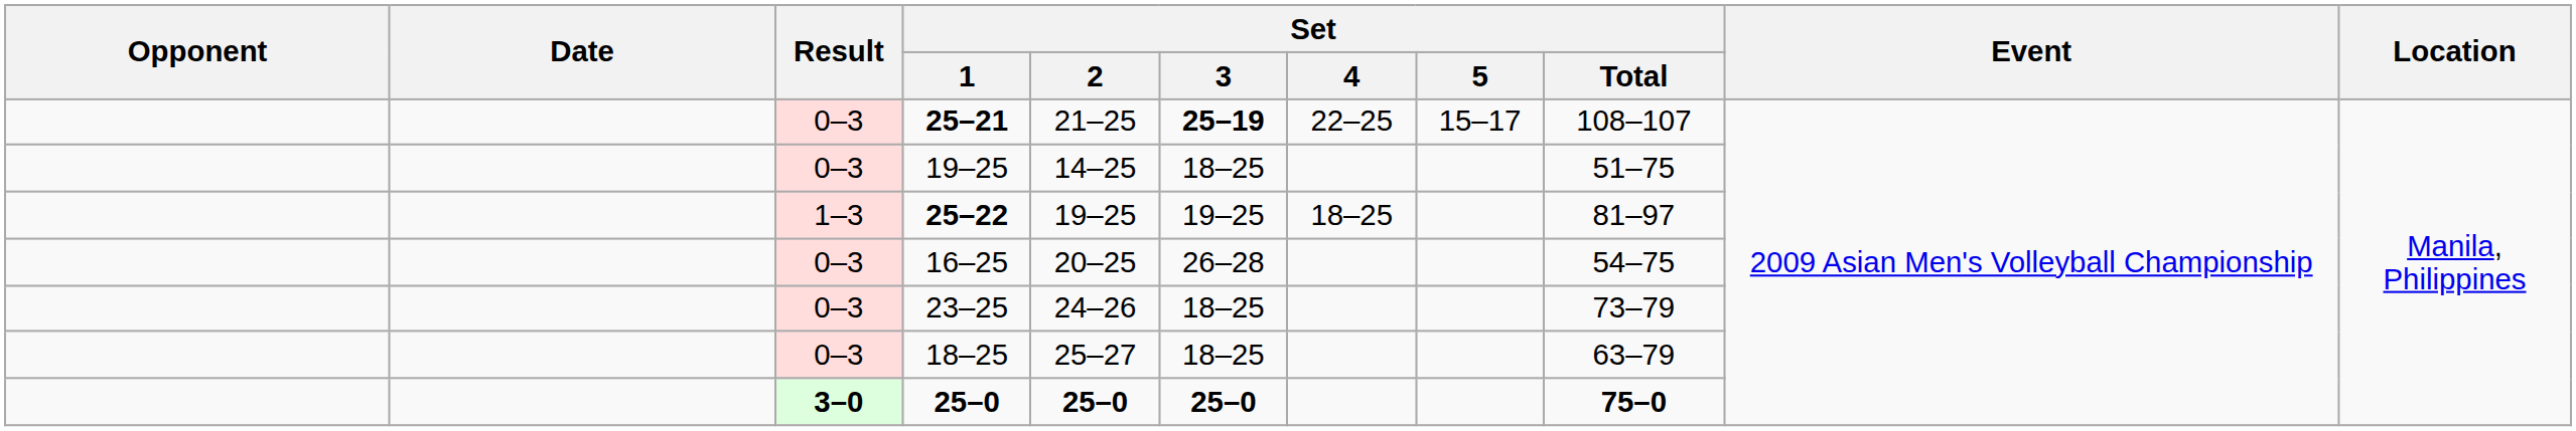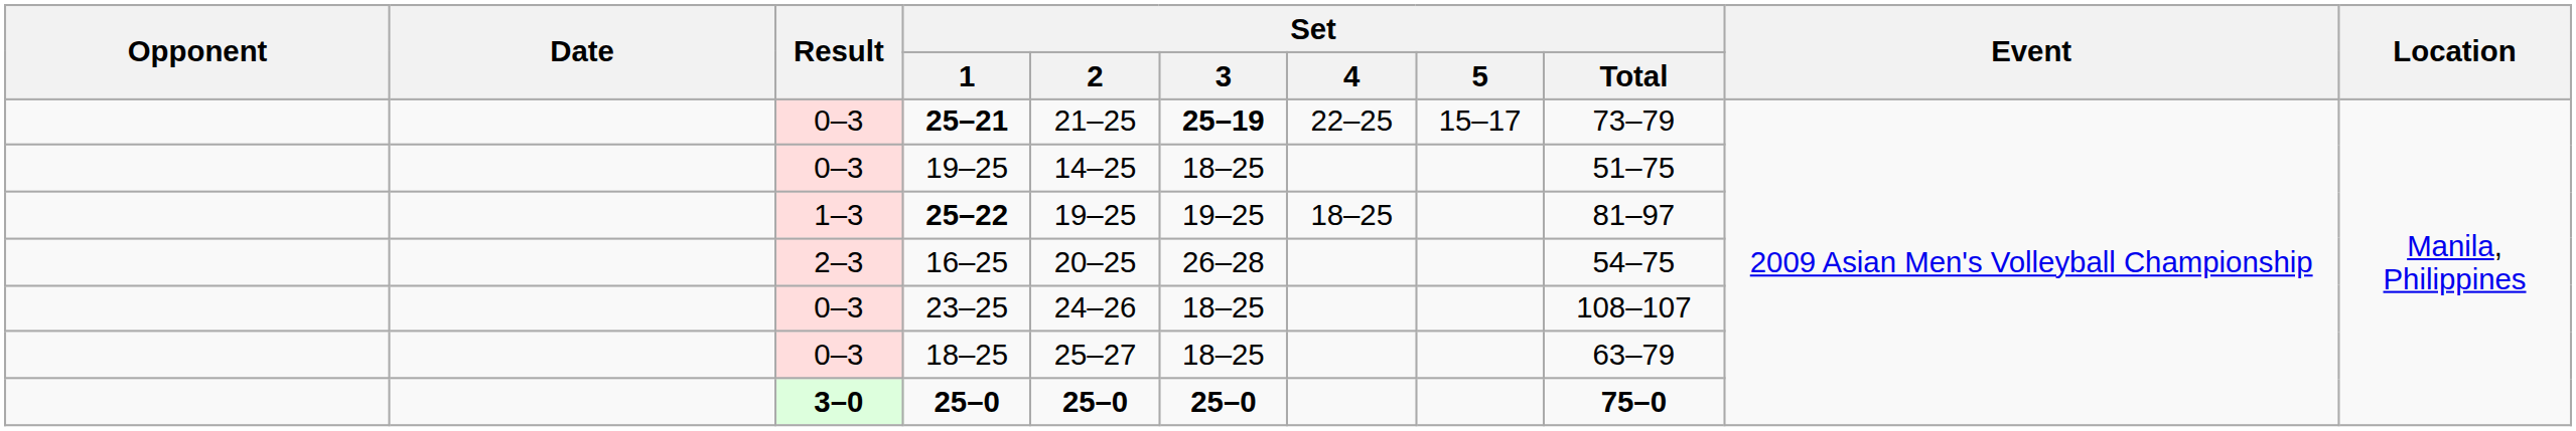25–21 | Set / Total: 108–107 -> 73–79
16–25 | Result: 0–3 -> 2–3
23–25 | Set / Total: 73–79 -> 108–107
